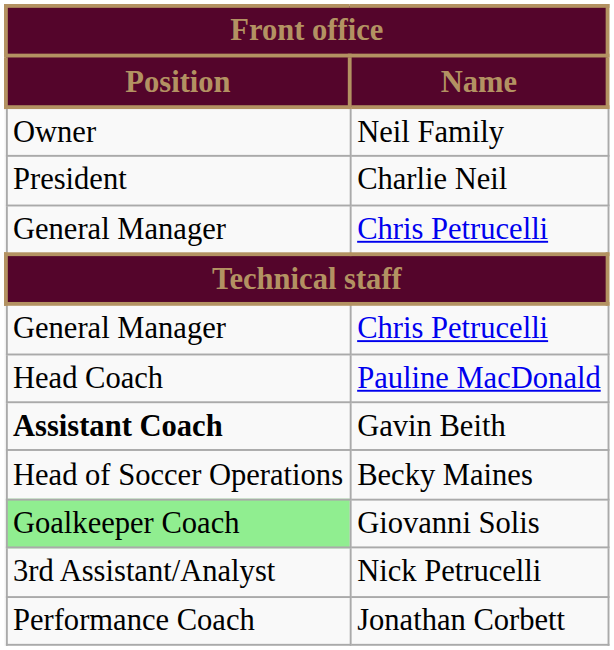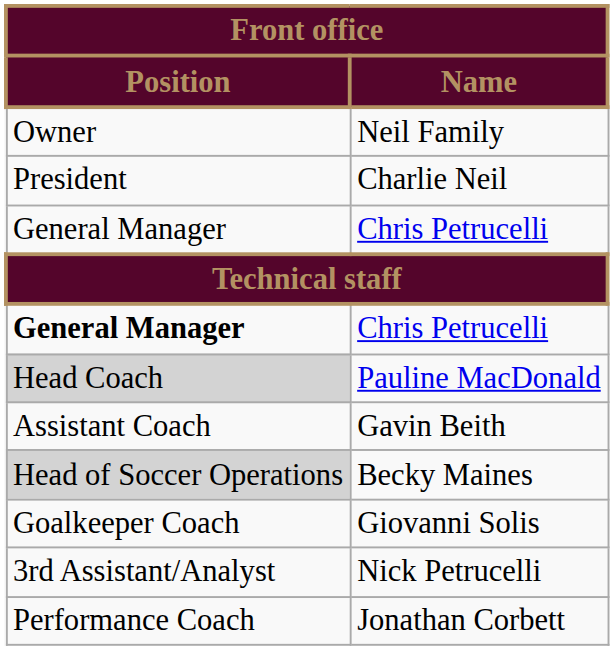row 7 | Position: normal -> bold
row 8 | Position: no background -> lightgrey background
row 9 | Position: bold -> normal
row 10 | Position: no background -> lightgrey background
row 11 | Position: lightgreen background -> no background
